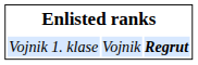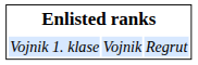Vojnik 1. klase | column 3: bold -> normal
